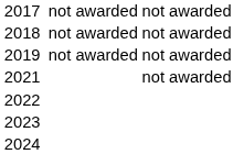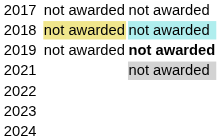2018 | column 2: no background -> khaki background
2018 | column 3: no background -> paleturquoise background
2019 | column 3: normal -> bold
2021 | column 3: no background -> lightgrey background
